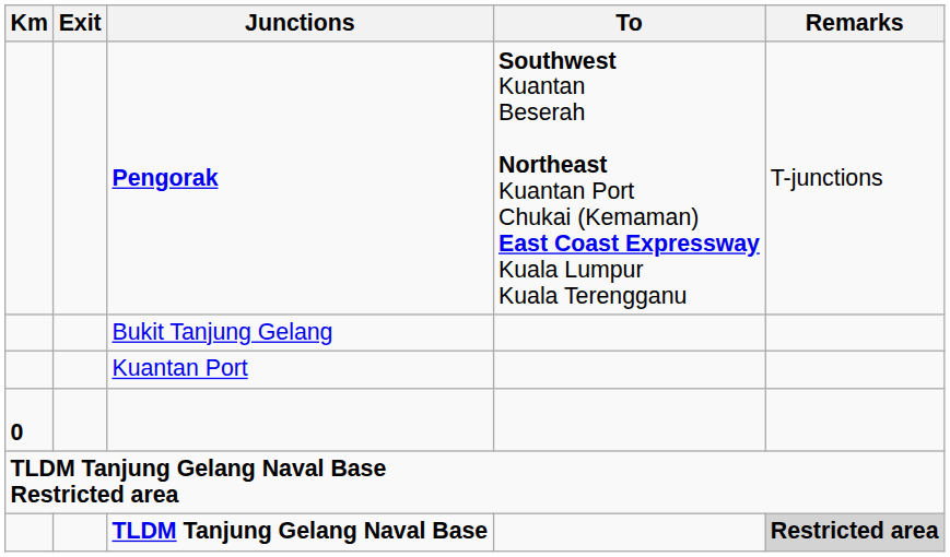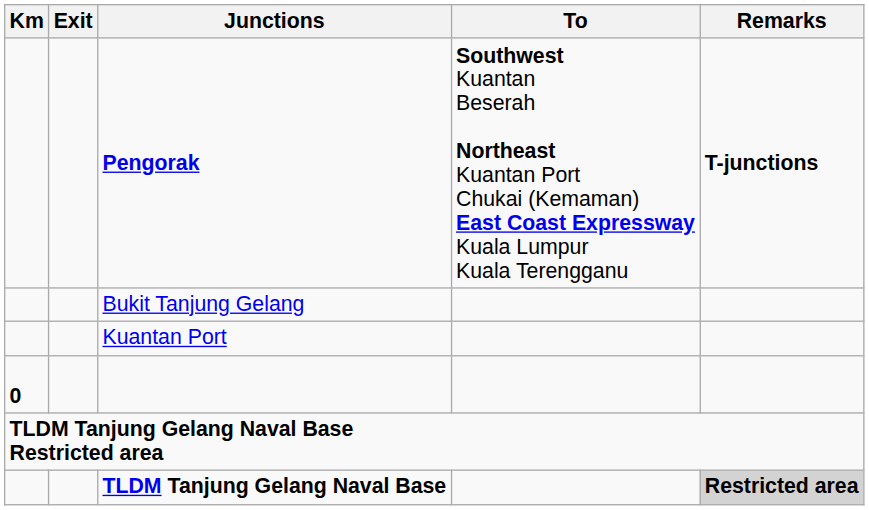Pengorak | Remarks: normal -> bold
